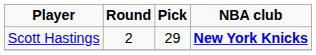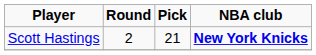Scott Hastings | Pick: 29 -> 21
